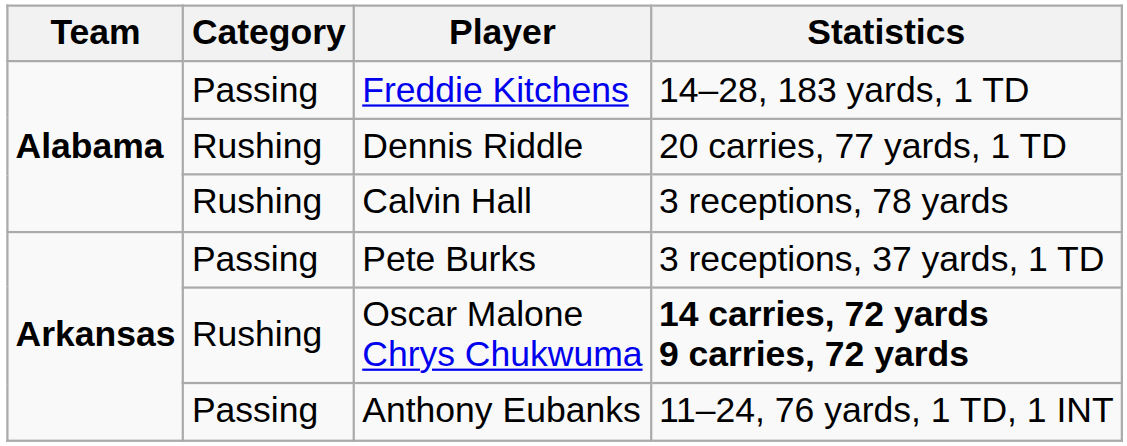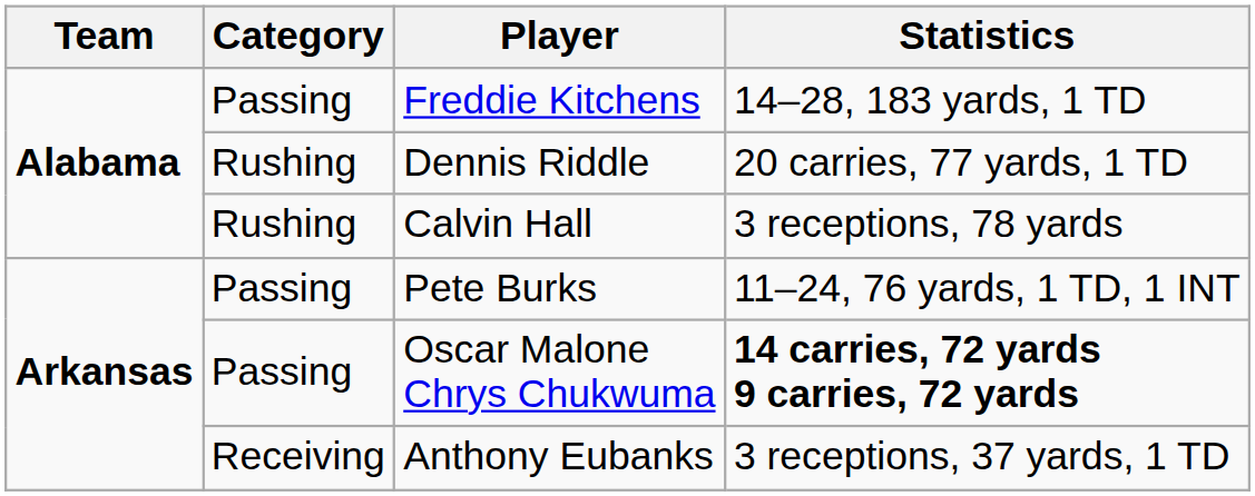Pete Burks | Statistics: 3 receptions, 37 yards, 1 TD -> 11–24, 76 yards, 1 TD, 1 INT
Oscar Malone Chrys Chukwuma | Category: Rushing -> Passing
Anthony Eubanks | Category: Passing -> Receiving
Anthony Eubanks | Statistics: 11–24, 76 yards, 1 TD, 1 INT -> 3 receptions, 37 yards, 1 TD
